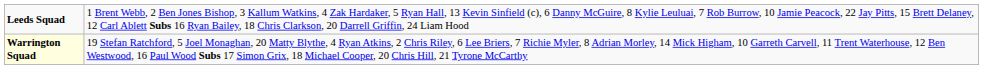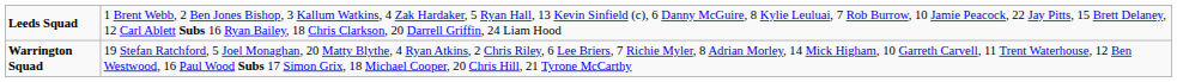Warrington Squad | column 1: lightyellow background -> no background
